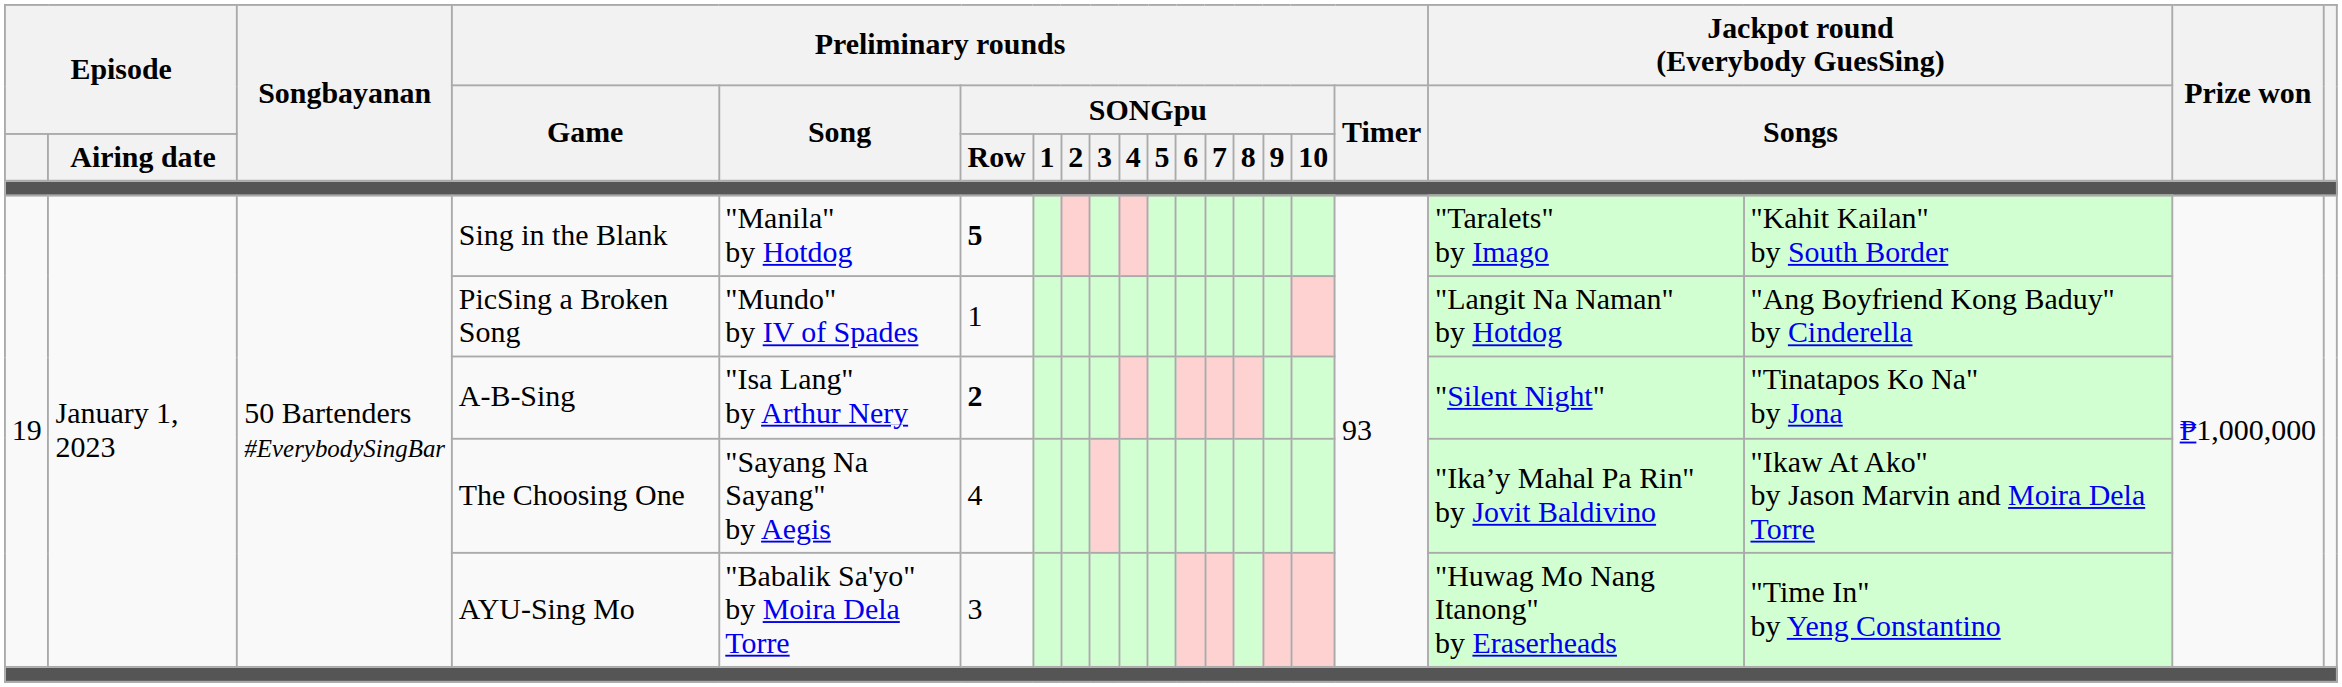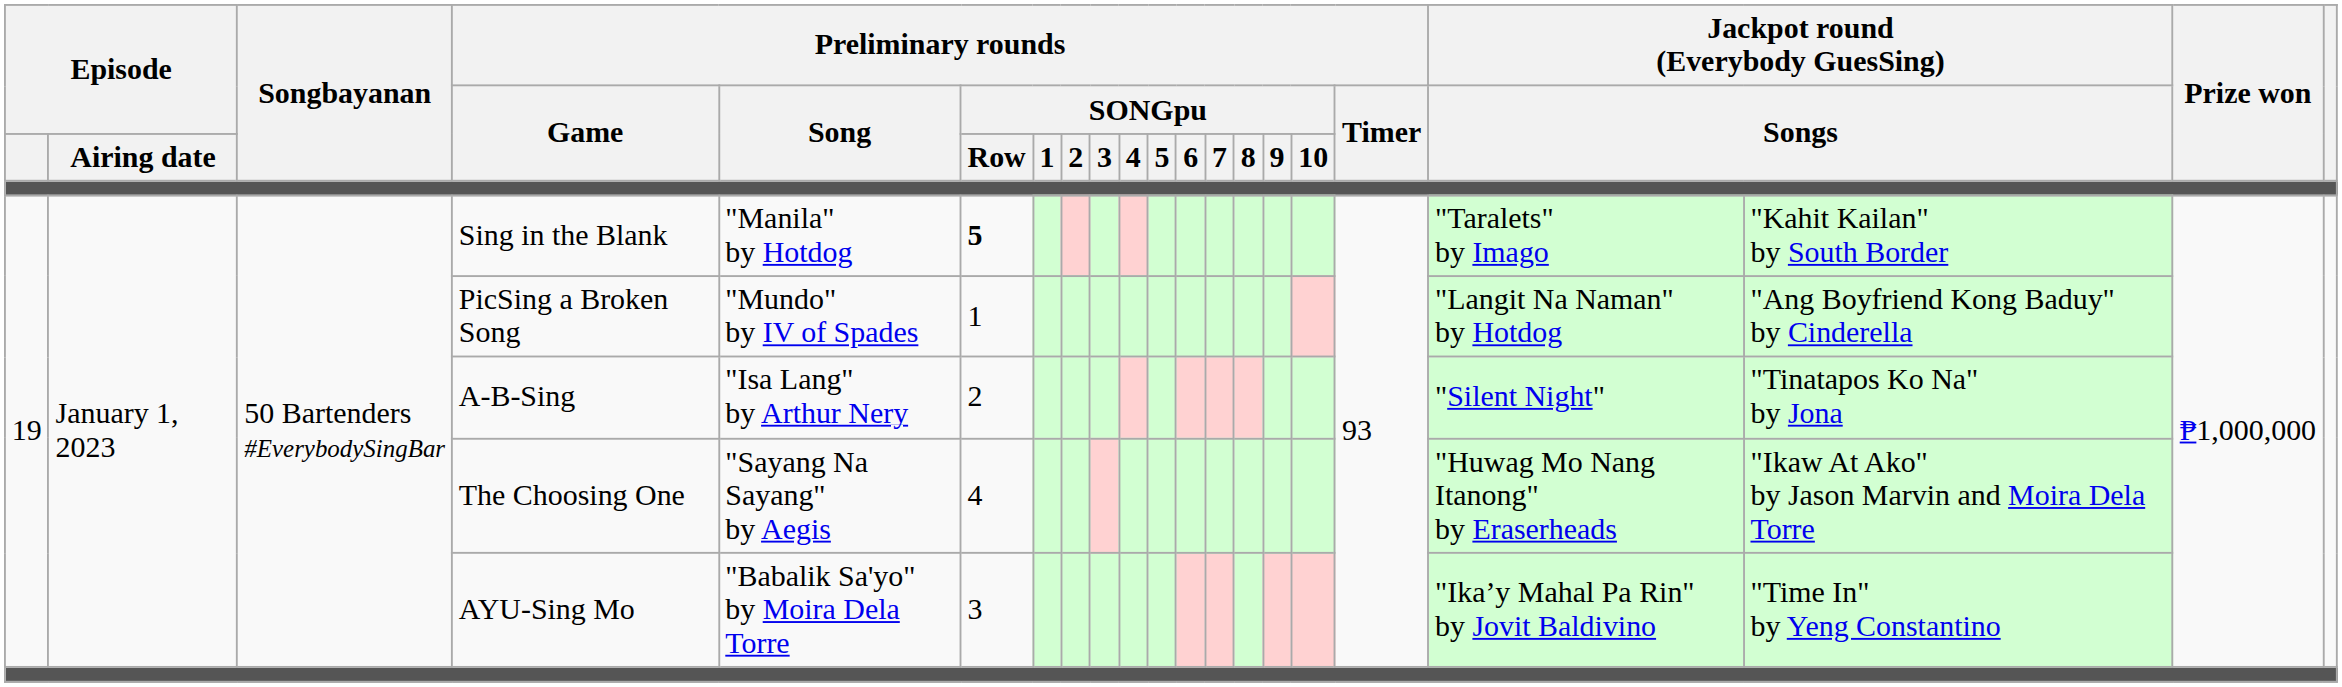A-B-Sing | Preliminary rounds / SONGpu / Row: bold -> normal
The Choosing One | column 18: "Ika’y Mahal Pa Rin" by Jovit Baldivino -> "Huwag Mo Nang Itanong" by Eraserheads
AYU-Sing Mo | column 18: "Huwag Mo Nang Itanong" by Eraserheads -> "Ika’y Mahal Pa Rin" by Jovit Baldivino
